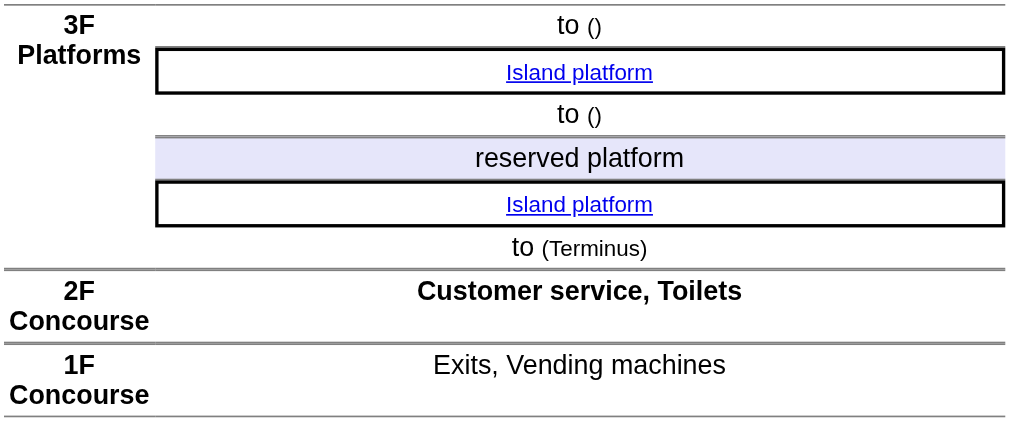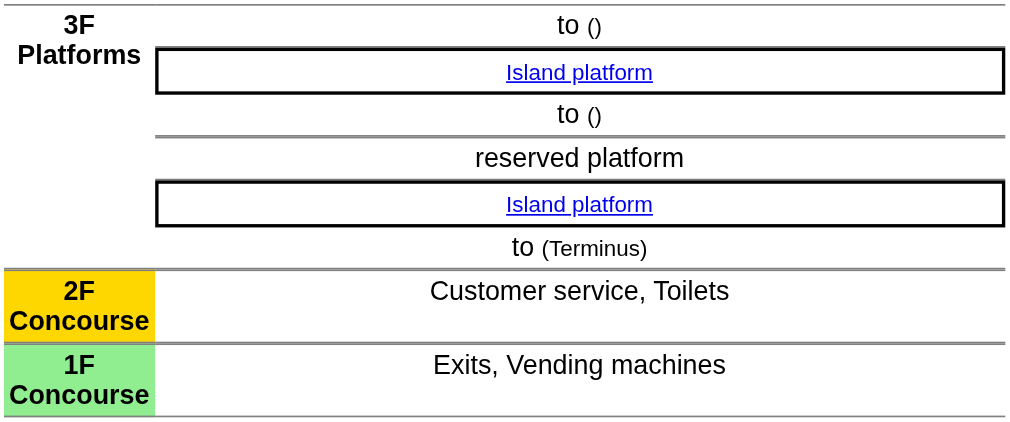reserved platform | column 2: lavender background -> no background
Customer service, Toilets | column 1: no background -> gold background
Customer service, Toilets | column 2: bold -> normal
Exits, Vending machines | column 1: no background -> lightgreen background
